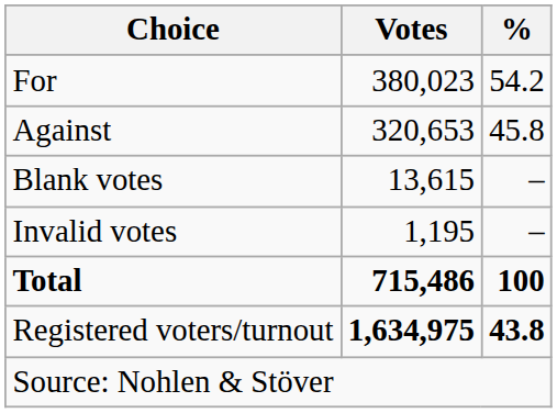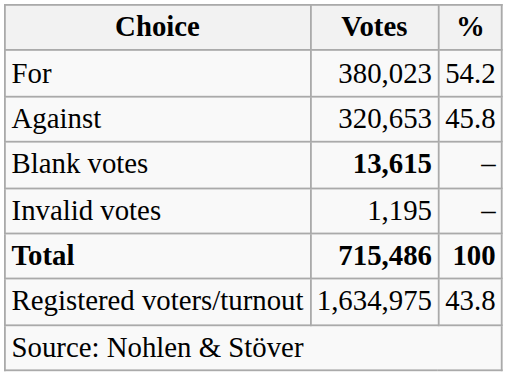Blank votes | Votes: normal -> bold
Registered voters/turnout | Votes: bold -> normal
Registered voters/turnout | %: bold -> normal
